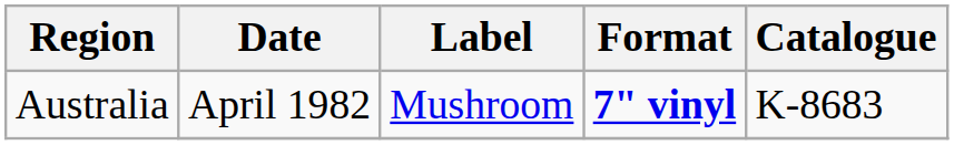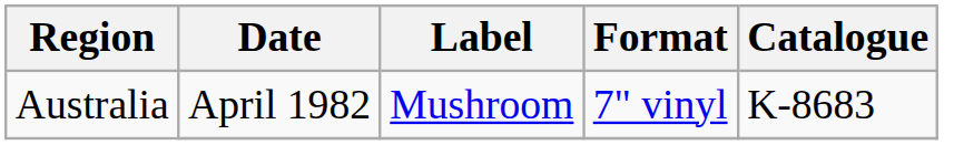Australia / April 1982 | Format: bold -> normal
